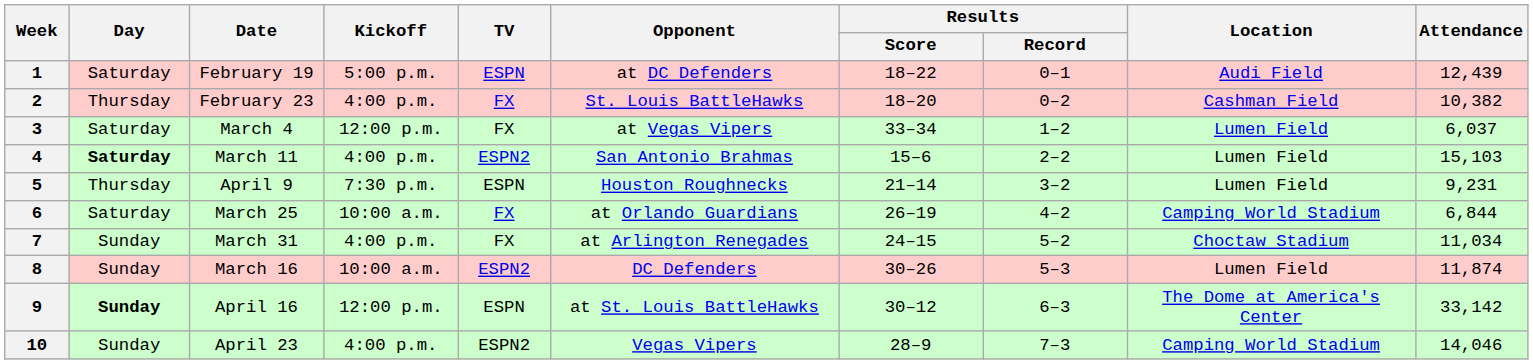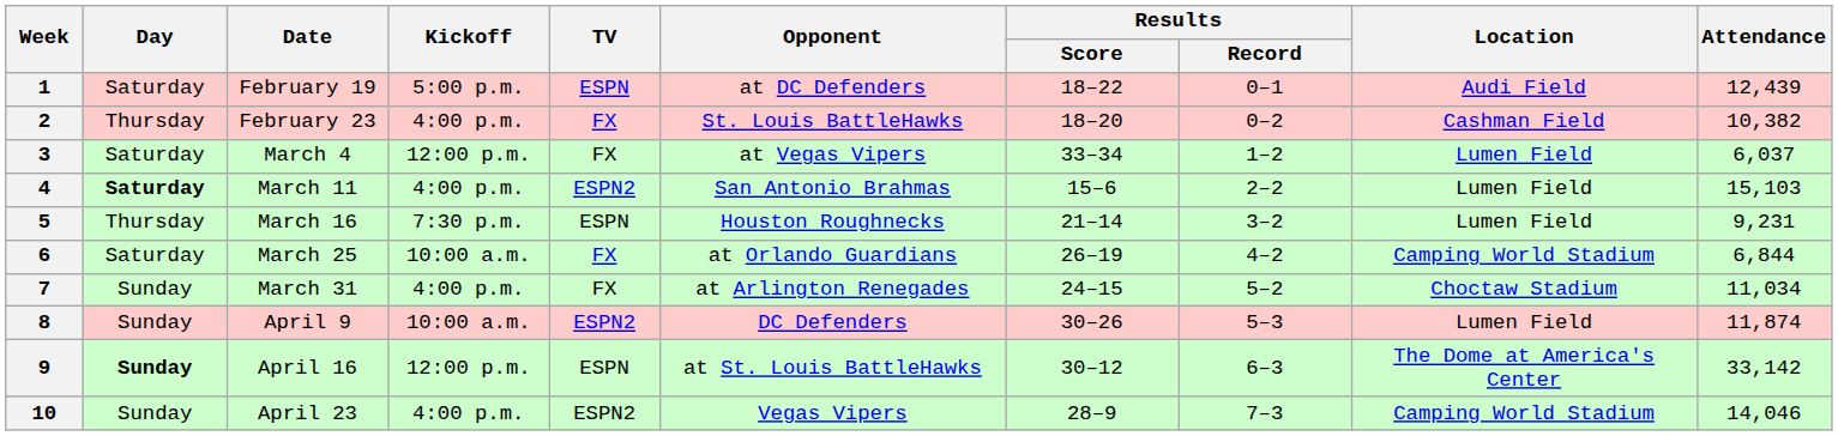5 | Date: April 9 -> March 16
8 | Date: March 16 -> April 9
